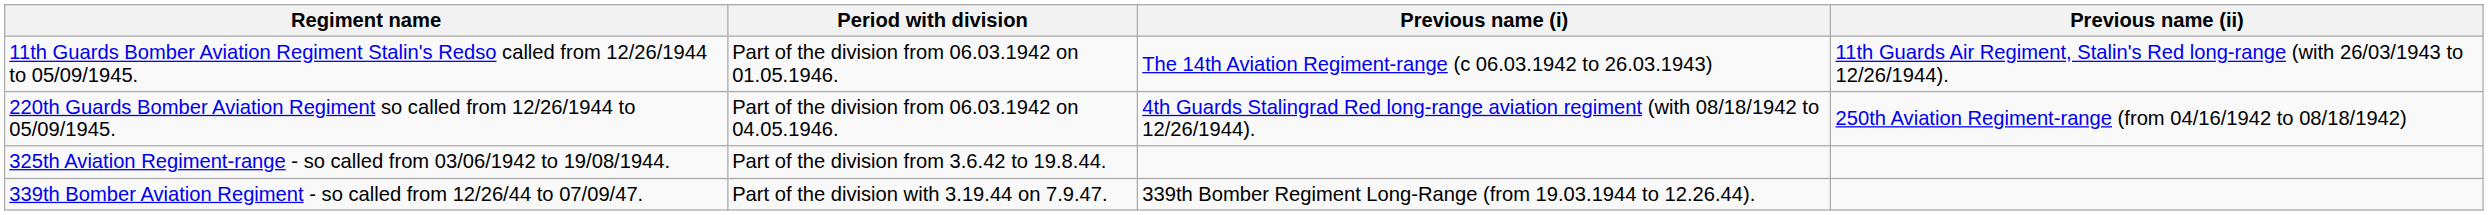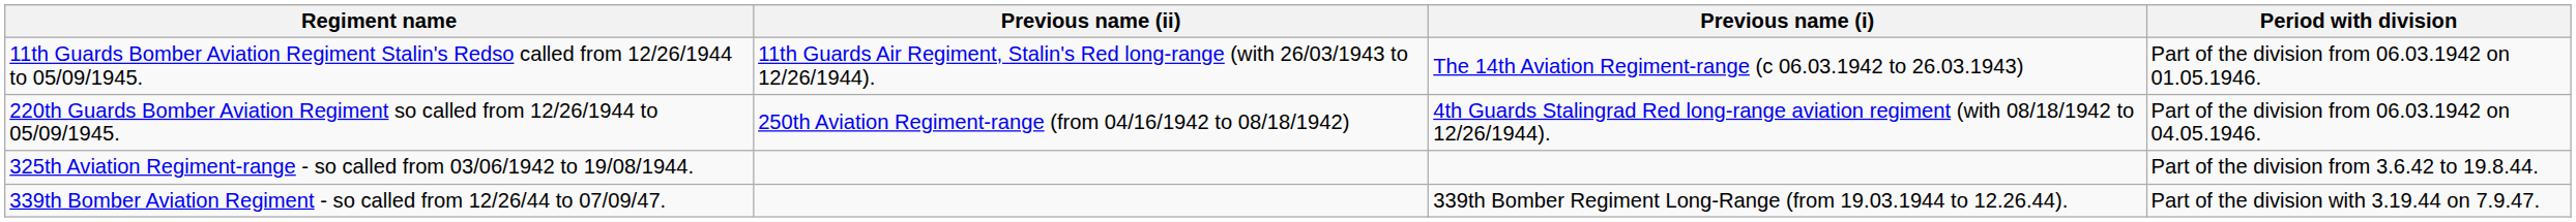columns swapped: Period with division <-> Previous name (ii)
